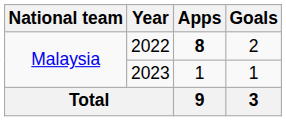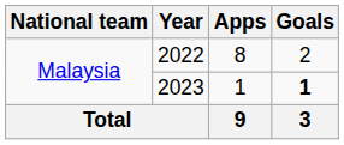2022 | Apps: bold -> normal
2023 | Goals: normal -> bold
